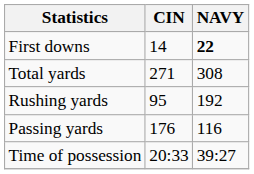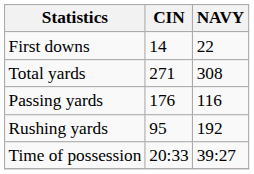First downs | NAVY: bold -> normal
rows swapped: Rushing yards <-> Passing yards
